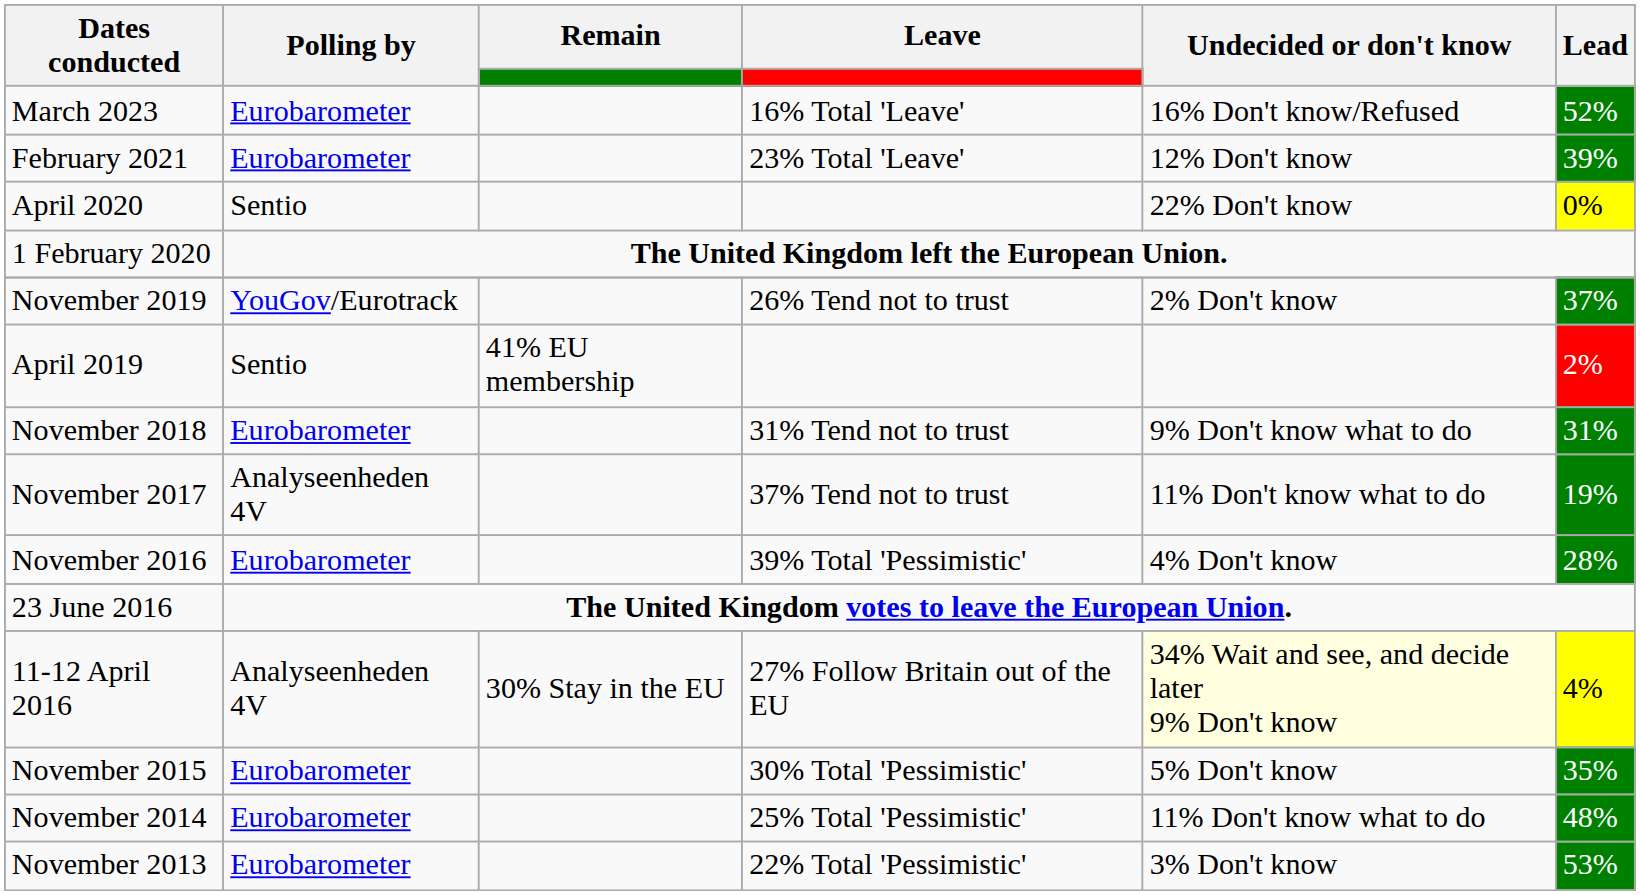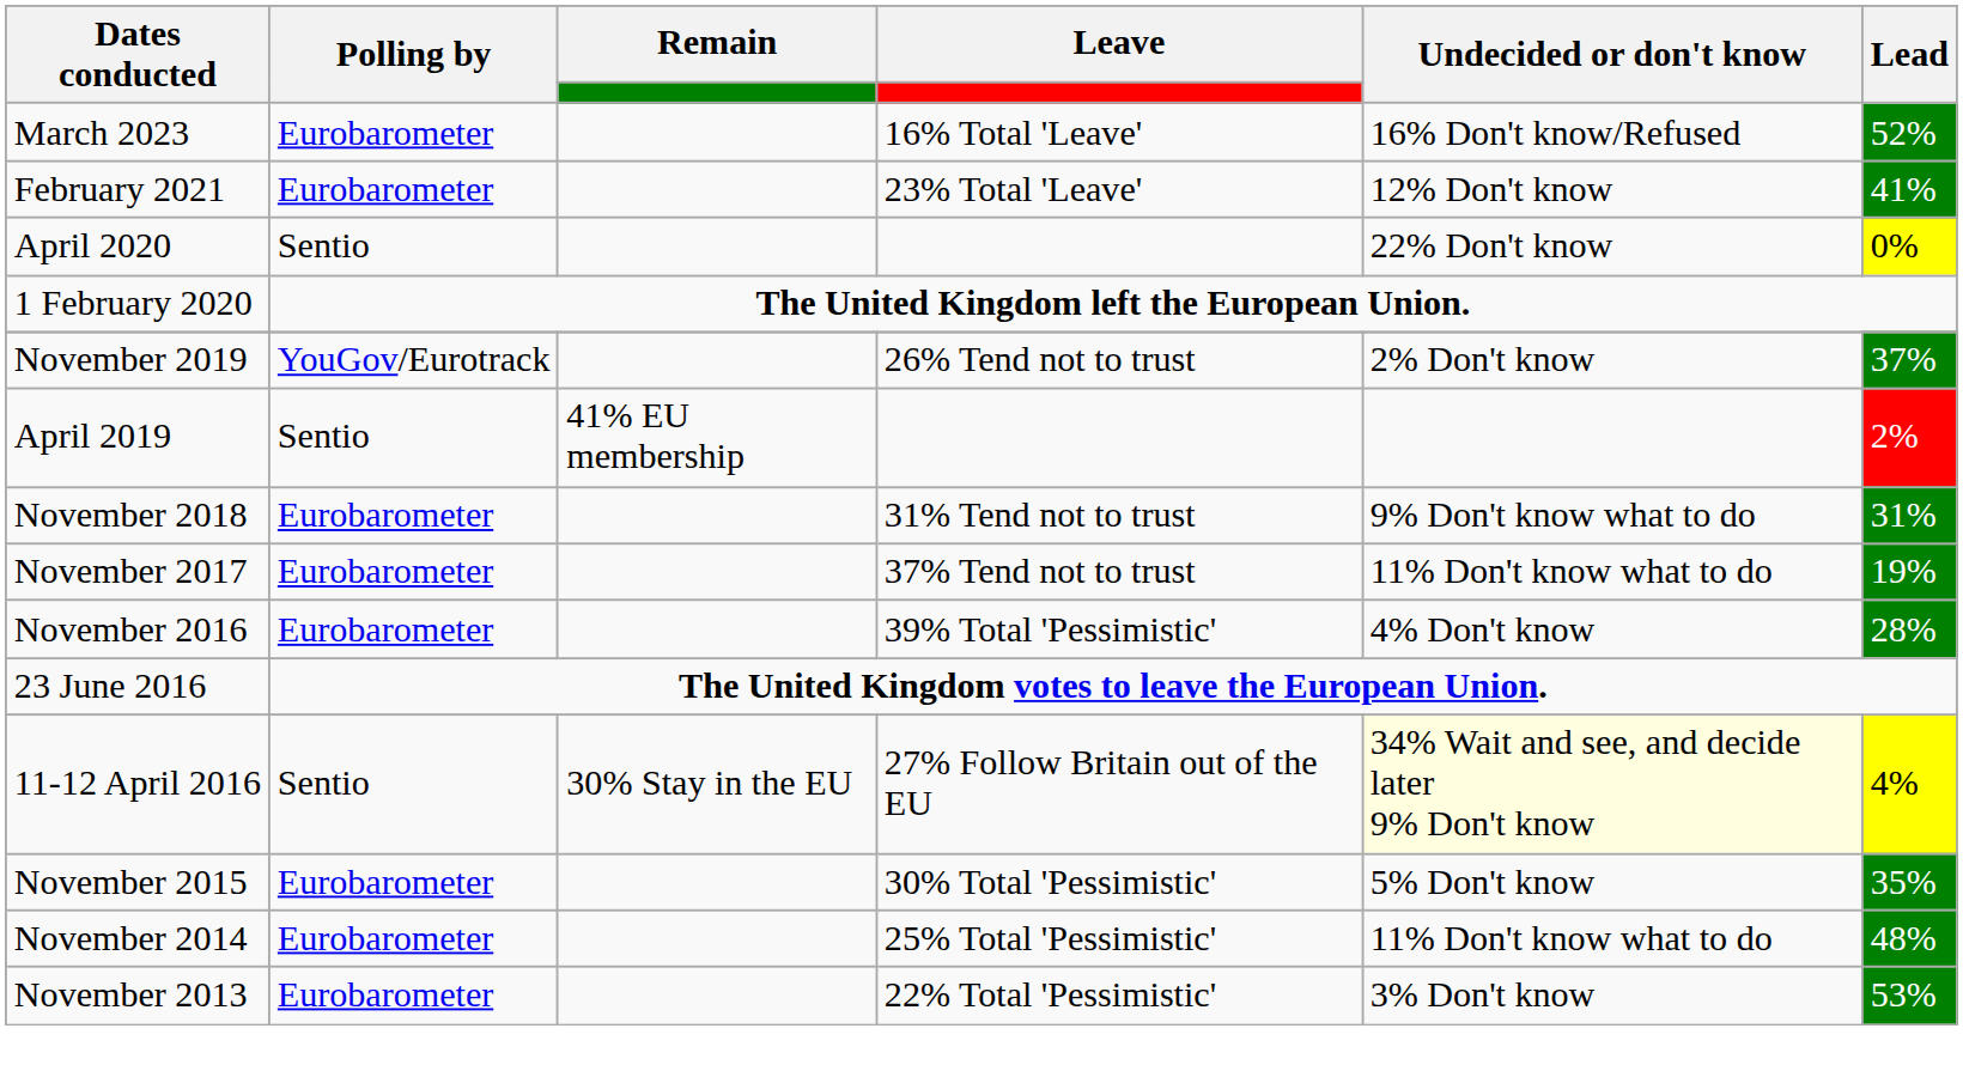February 2021 | Lead: 39% -> 41%
November 2017 | Polling by: Analyseenheden 4V -> Eurobarometer
11-12 April 2016 | Polling by: Analyseenheden 4V -> Sentio
